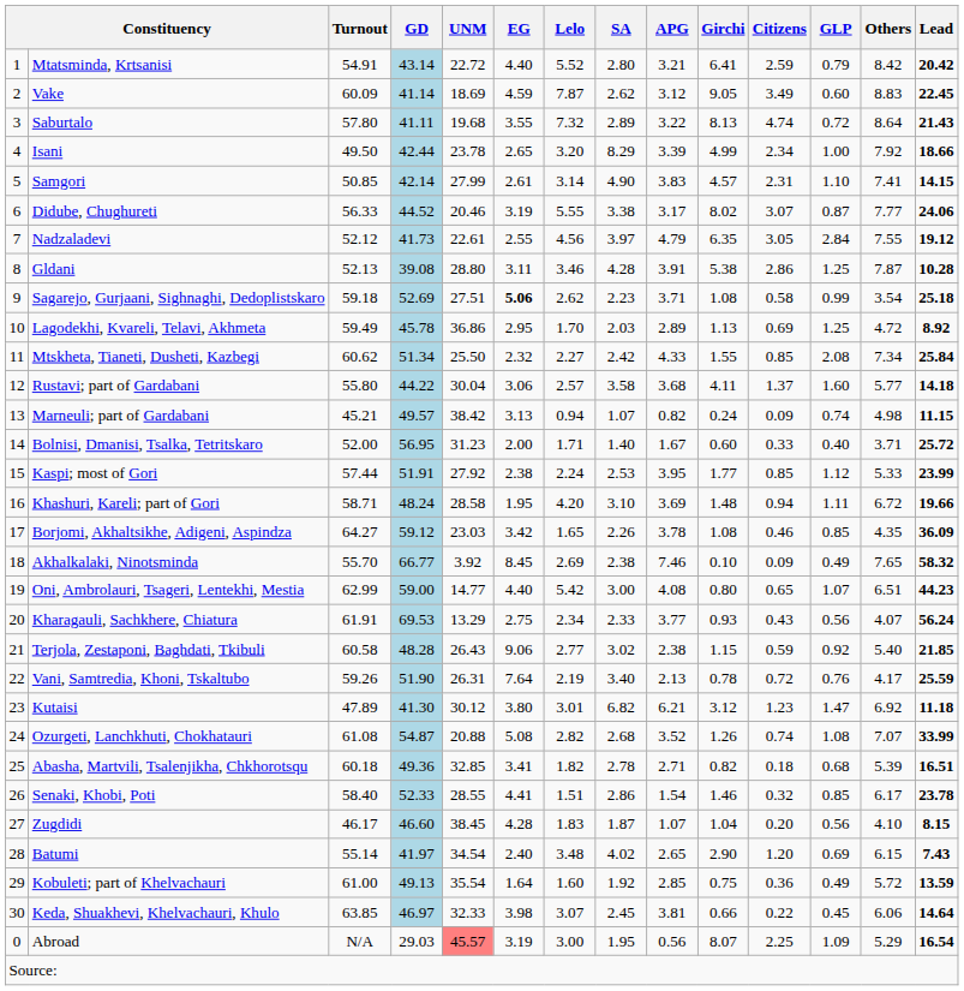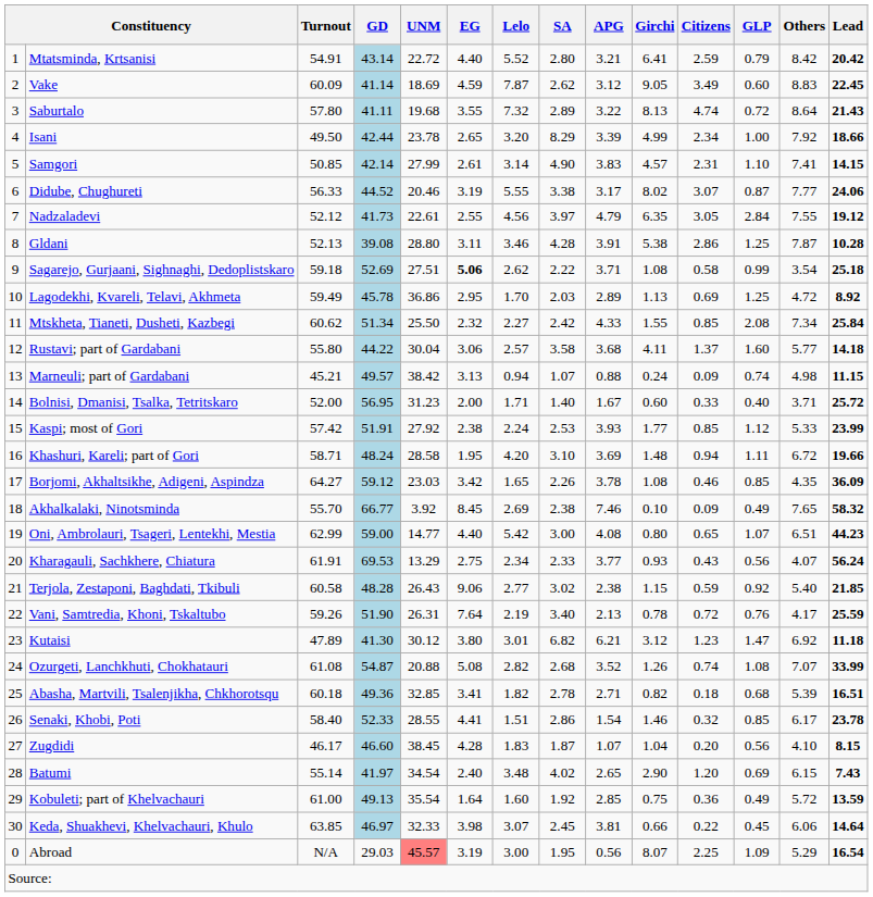Sagarejo, Gurjaani, Sighnaghi, Dedoplistskaro | SA: 2.23 -> 2.22
Marneuli; part of Gardabani | APG: 0.82 -> 0.88
Kaspi; most of Gori | Turnout: 57.44 -> 57.42
Kaspi; most of Gori | APG: 3.95 -> 3.93
